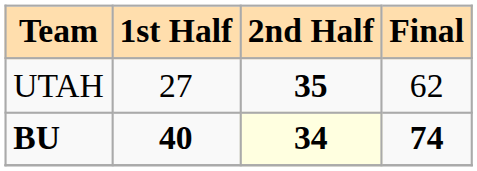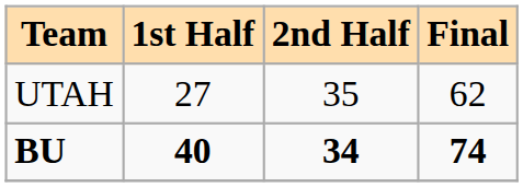UTAH | 2nd Half: bold -> normal
BU | 2nd Half: lightyellow background -> no background
